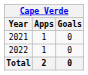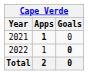2021 | Apps: normal -> bold
2022 | Goals: normal -> bold
